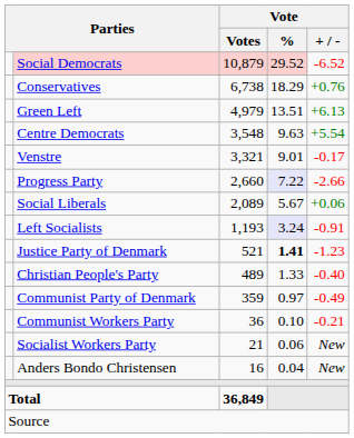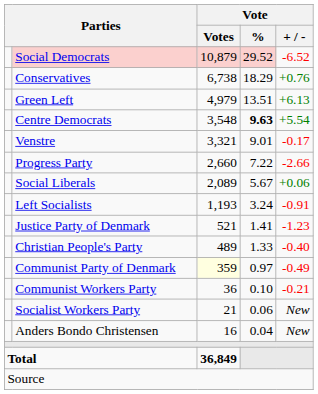Centre Democrats | Vote / %: normal -> bold
Progress Party | Vote / %: lavender background -> no background
Left Socialists | Vote / %: lavender background -> no background
Justice Party of Denmark | Vote / %: bold -> normal
Communist Party of Denmark | Vote / Votes: no background -> lightyellow background
